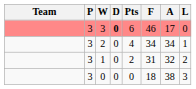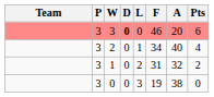columns swapped: L <-> Pts
row 2 | A: 17 -> 20
row 3 | A: 34 -> 40
row 5 | F: 18 -> 19
